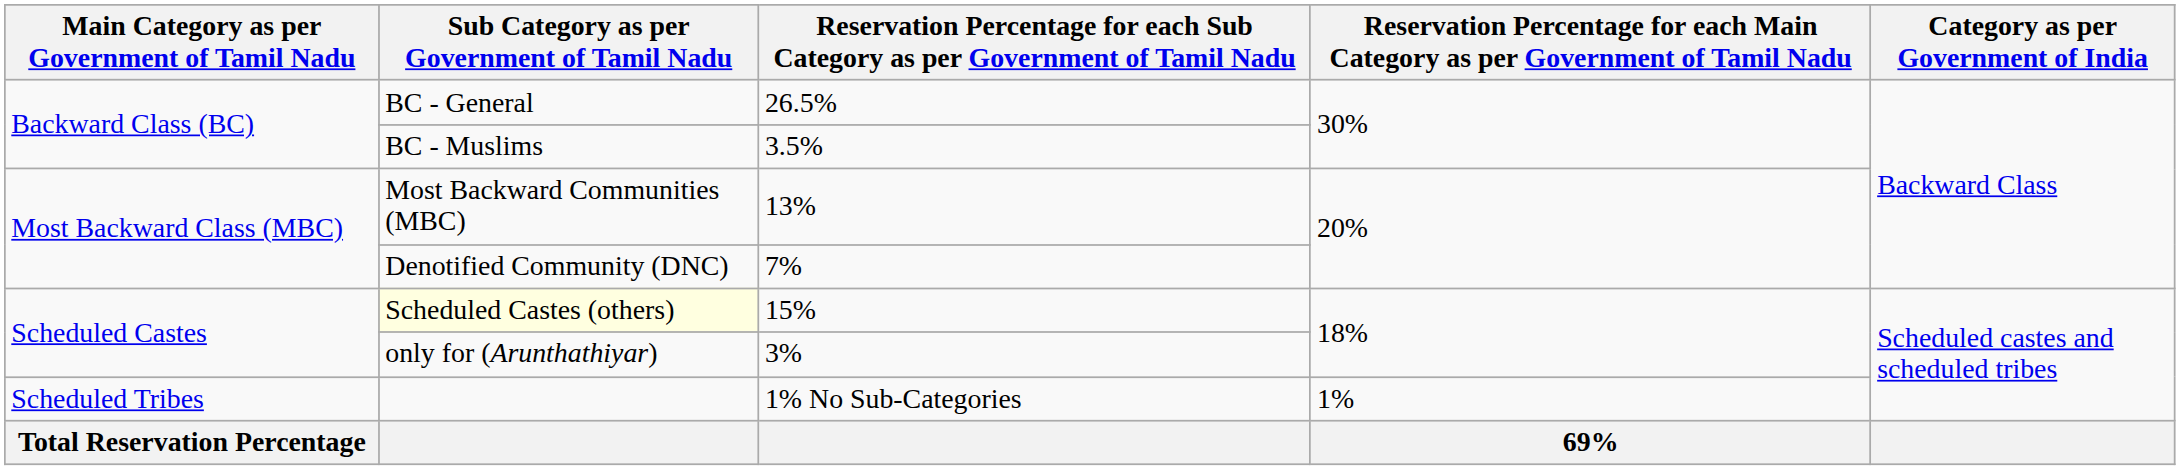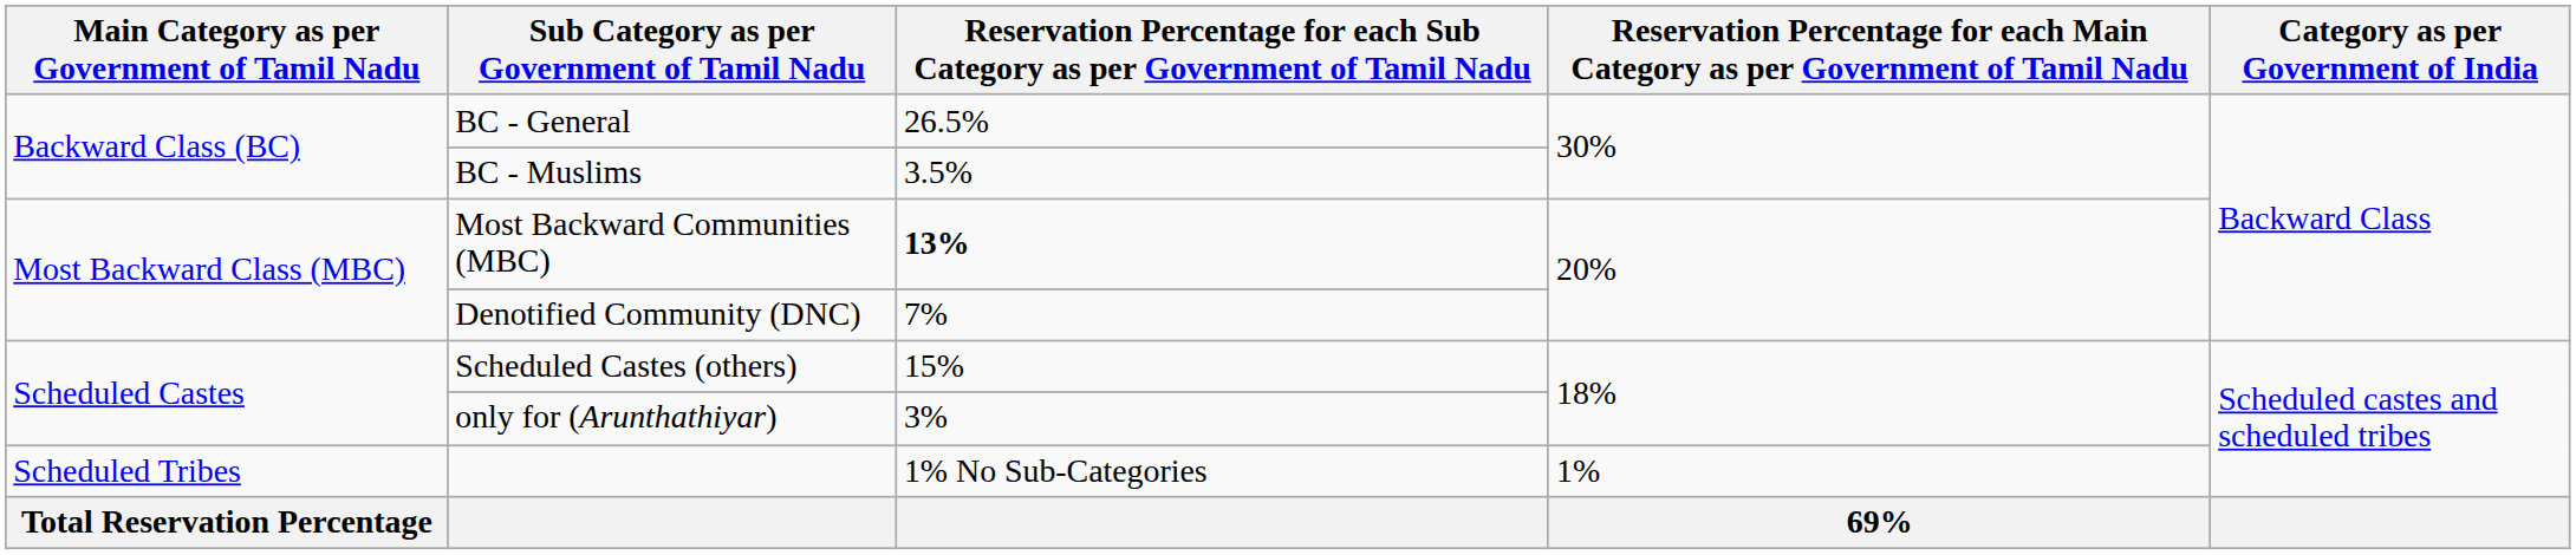Most Backward Communities (MBC) | column 3: normal -> bold
Scheduled Castes (others) | Sub Category as per Government of Tamil Nadu: lightyellow background -> no background
